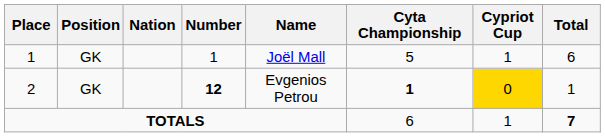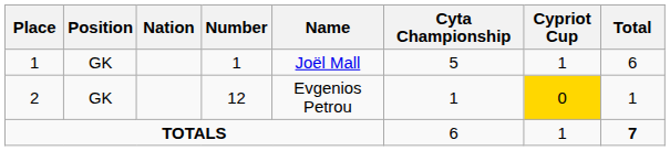2 | Number: bold -> normal
2 | Cyta Championship: bold -> normal
